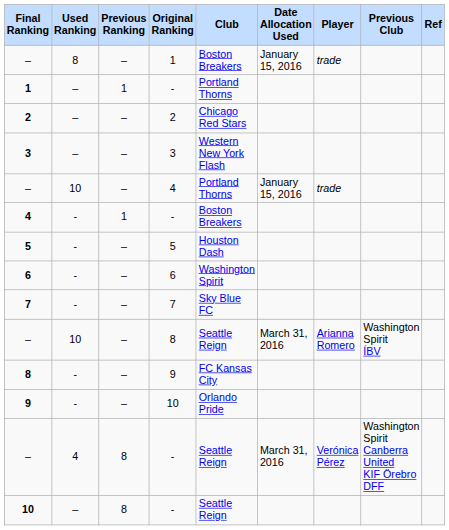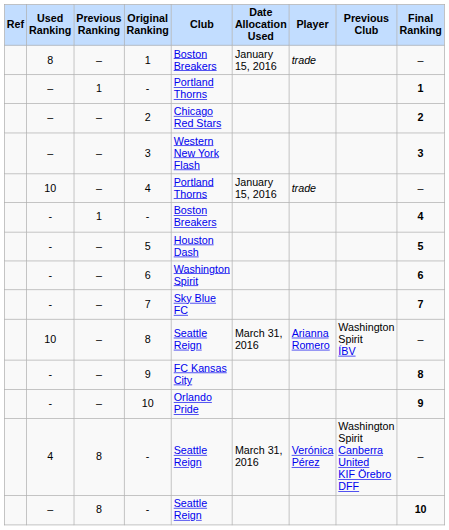columns swapped: Final Ranking <-> Ref
